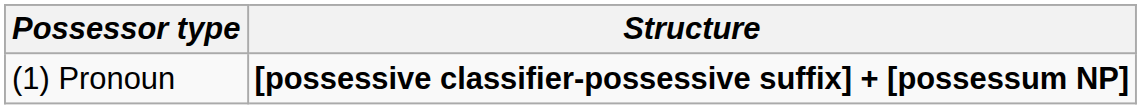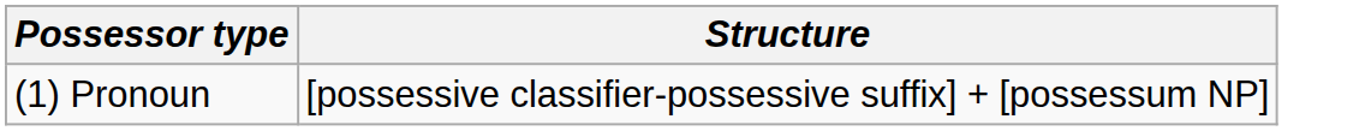(1) Pronoun | Structure: bold -> normal
